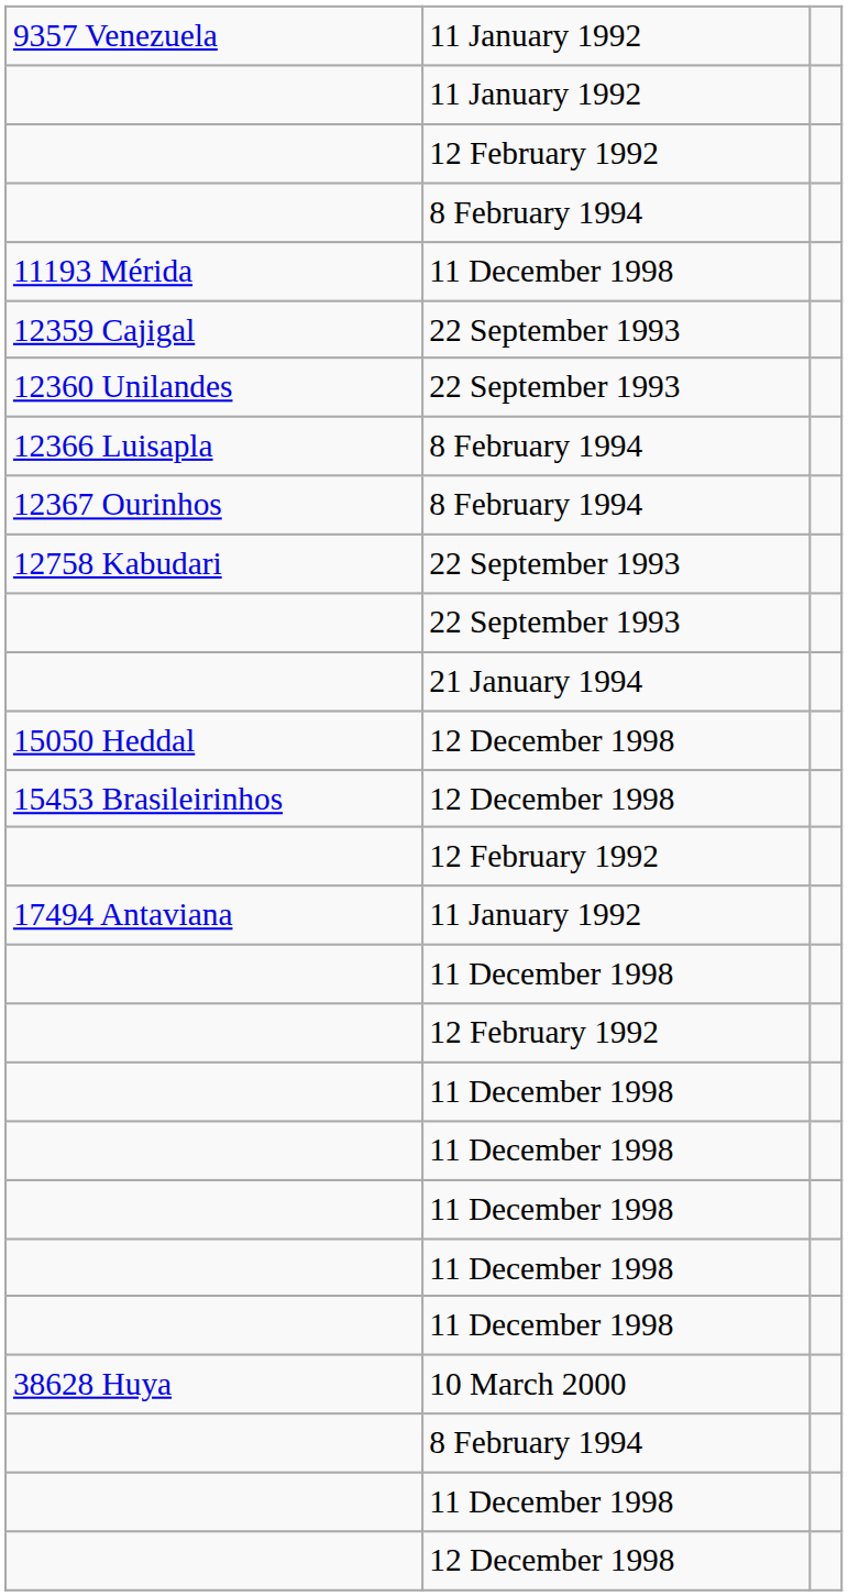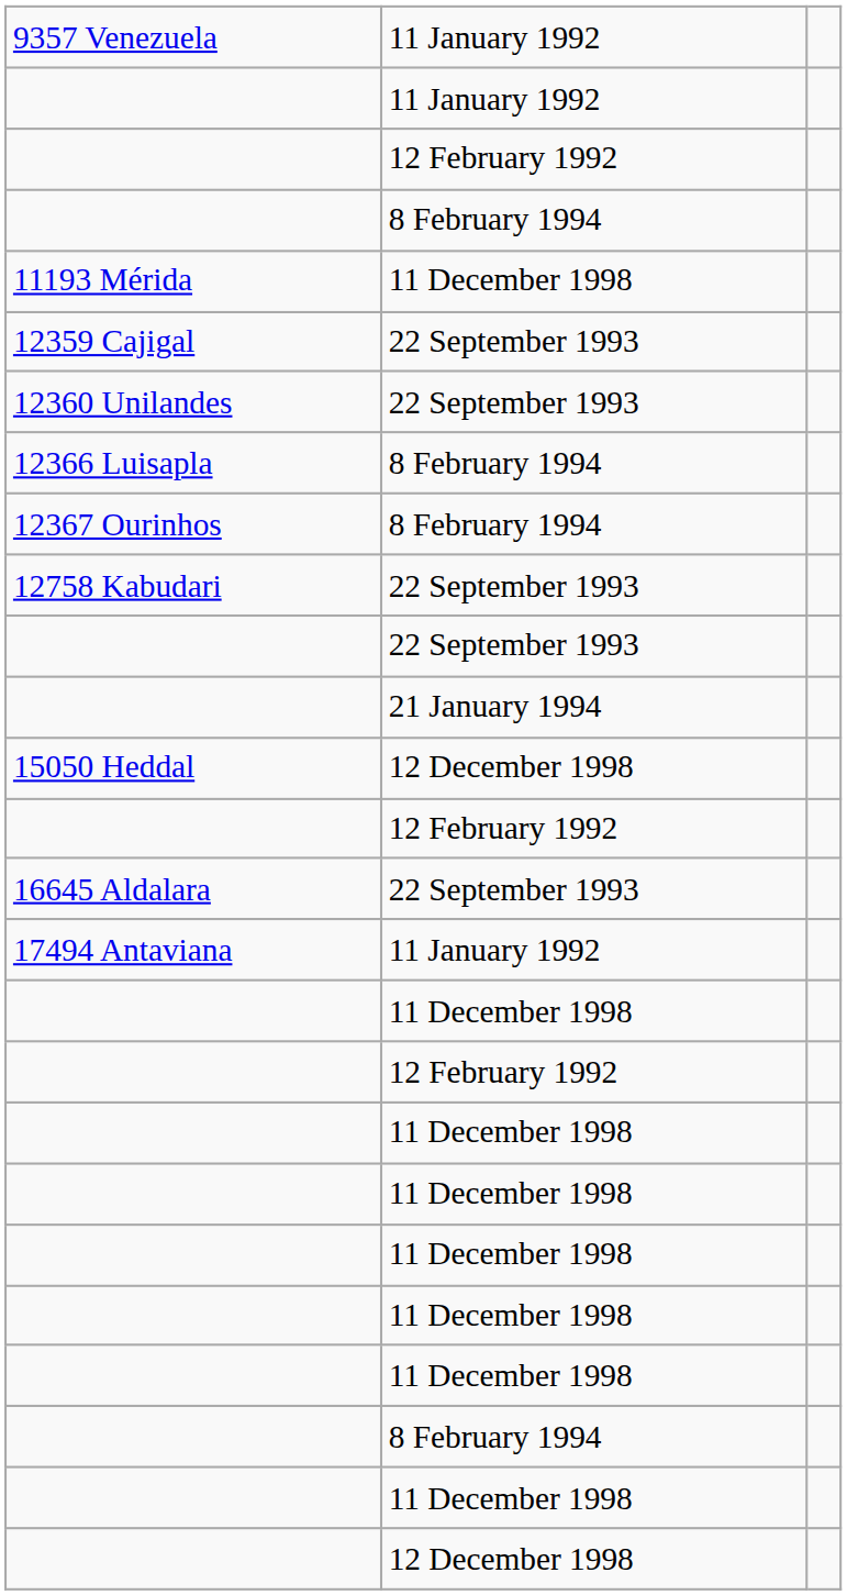- row: 15453 Brasileirinhos | 12 December 1998
+ row: 16645 Aldalara | 22 September 1993
- row: 38628 Huya | 10 March 2000
